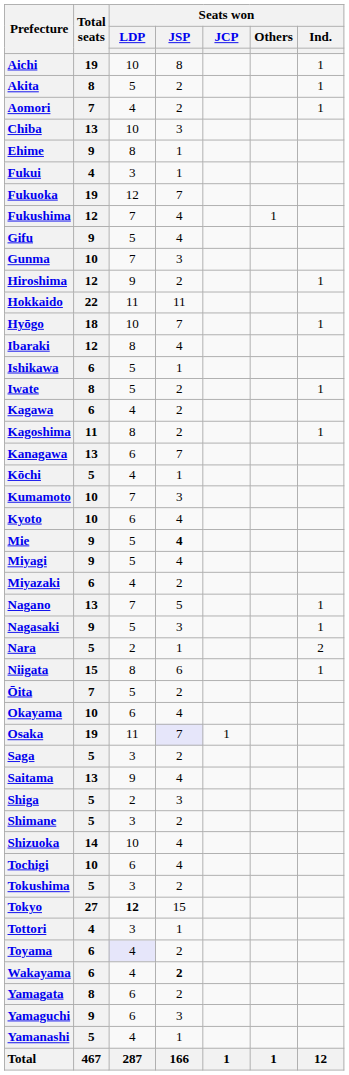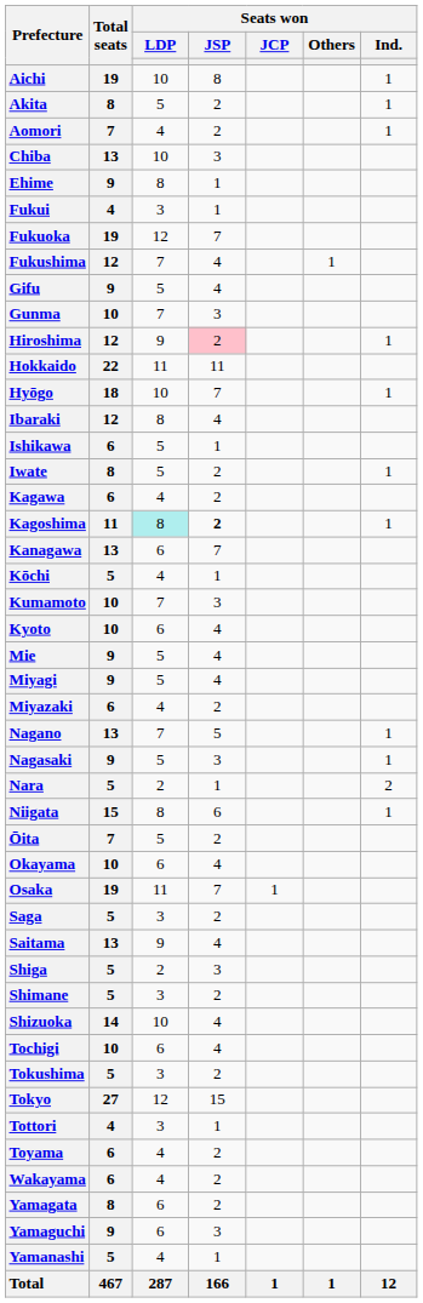Hiroshima | Seats won / JSP: no background -> pink background
Kagoshima | Seats won / LDP: no background -> paleturquoise background
Kagoshima | Seats won / JSP: normal -> bold
Mie | Seats won / JSP: bold -> normal
Osaka | Seats won / JSP: lavender background -> no background
Tokyo | Seats won / LDP: bold -> normal
Toyama | Seats won / LDP: lavender background -> no background
Wakayama | Seats won / JSP: bold -> normal
